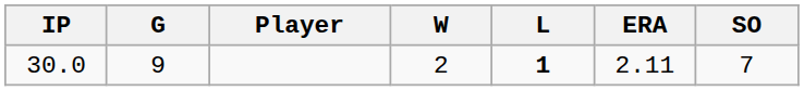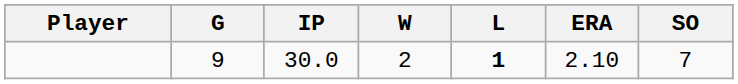columns swapped: Player <-> IP
row 2 | ERA: 2.11 -> 2.10
